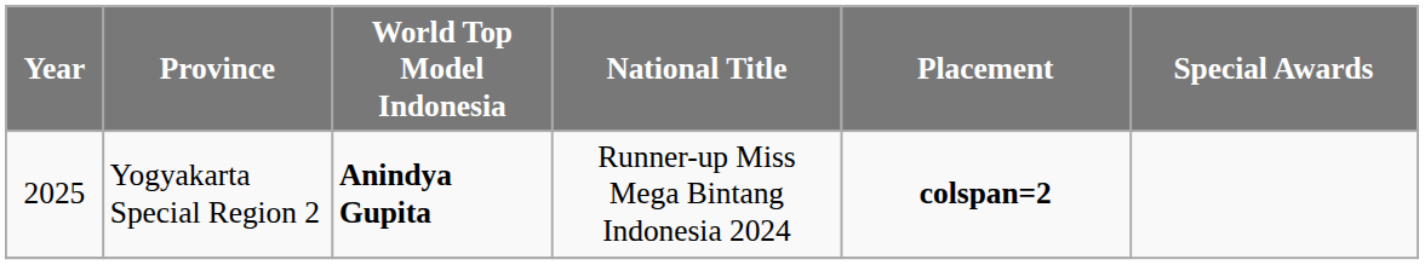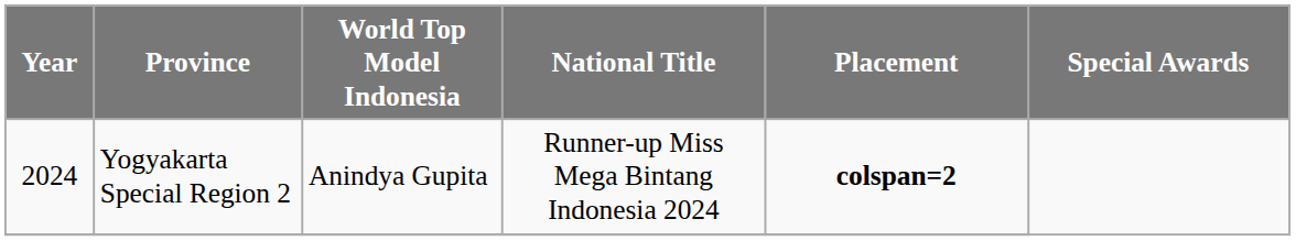Yogyakarta Special Region 2 | Year: 2025 -> 2024
Yogyakarta Special Region 2 | World Top Model Indonesia: bold -> normal
